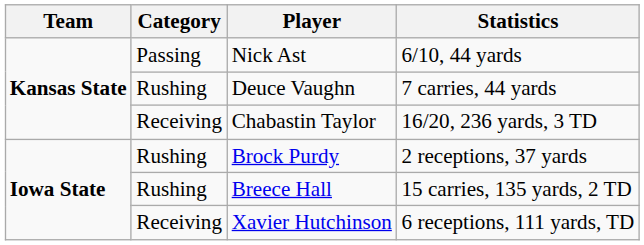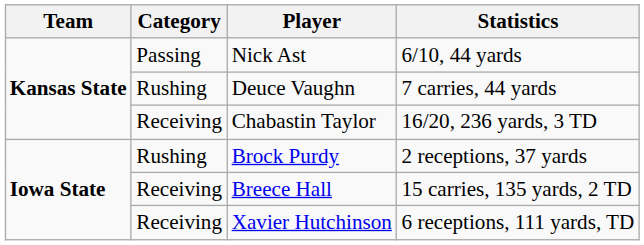Breece Hall | Category: Rushing -> Receiving
